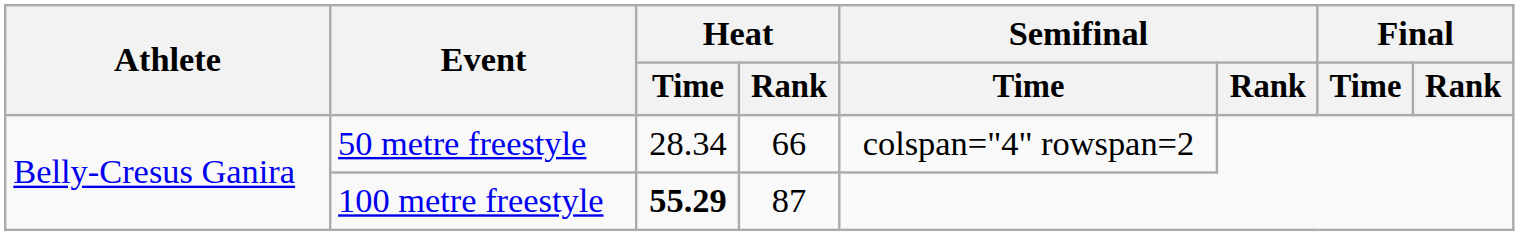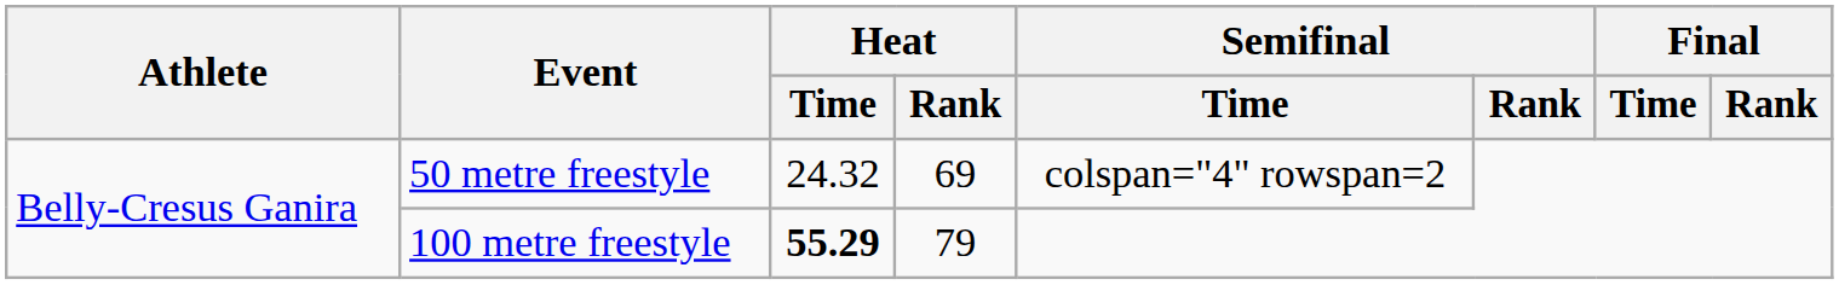50 metre freestyle | Heat / Time: 28.34 -> 24.32
50 metre freestyle | Heat / Rank: 66 -> 69
100 metre freestyle | Heat / Rank: 87 -> 79
